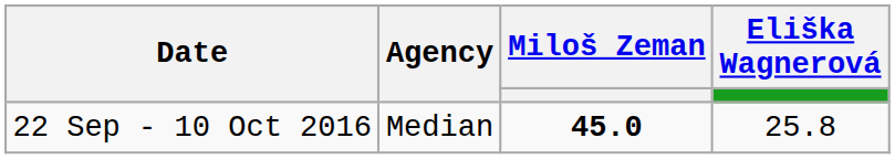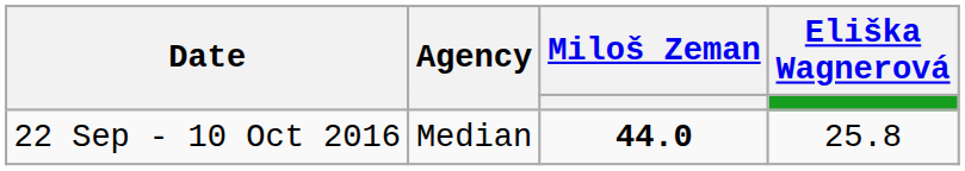22 Sep - 10 Oct 2016 | Miloš Zeman: 45.0 -> 44.0
